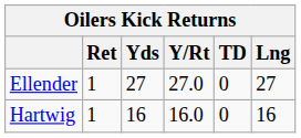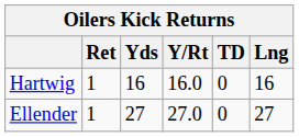rows swapped: Ellender <-> Hartwig
